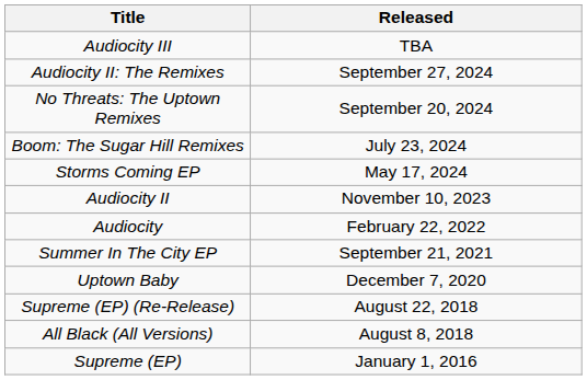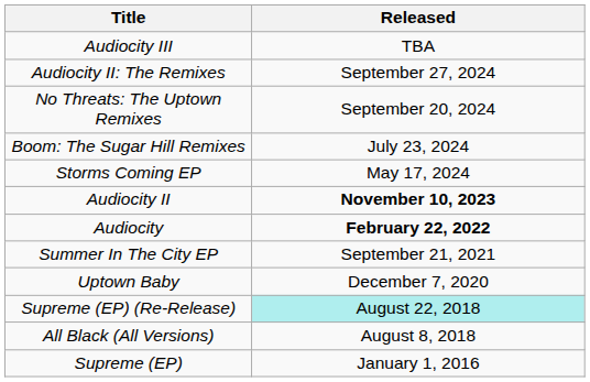Audiocity II | Released: normal -> bold
Audiocity | Released: normal -> bold
Supreme (EP) (Re-Release) | Released: no background -> paleturquoise background
